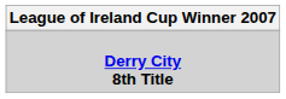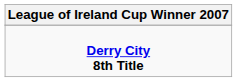row 2 | column 1: lightgrey background -> no background
